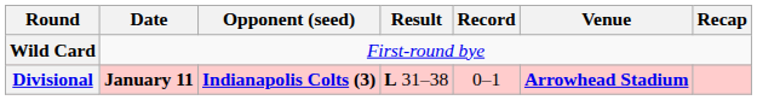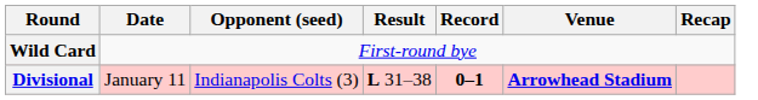Divisional | Date: bold -> normal
Divisional | Opponent (seed): bold -> normal
Divisional | Record: normal -> bold
